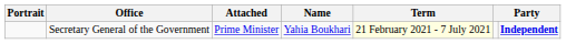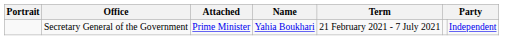Secretary General of the Government | Term: lightyellow background -> no background
Secretary General of the Government | column 7: bold -> normal
